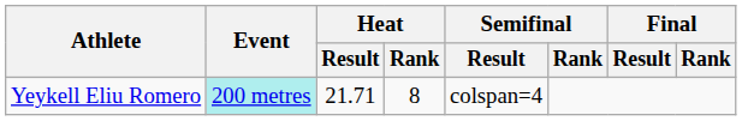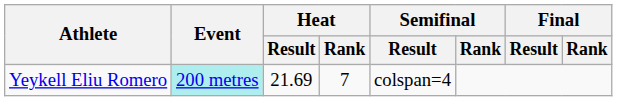Yeykell Eliu Romero | Heat / Result: 21.71 -> 21.69
Yeykell Eliu Romero | Heat / Rank: 8 -> 7
